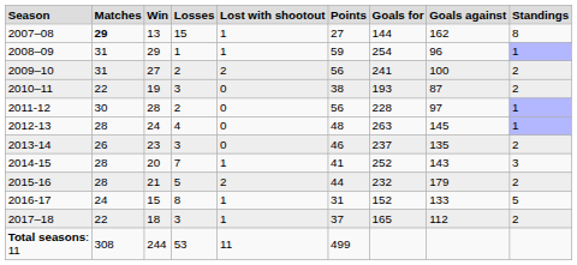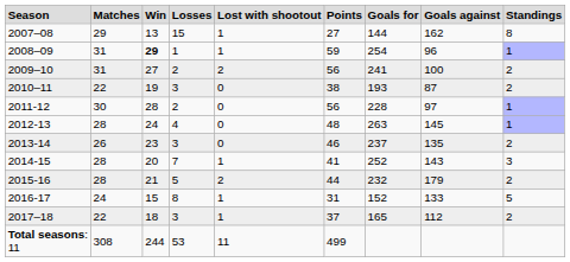2007–08 | column 2: bold -> normal
2008–09 | column 3: normal -> bold
